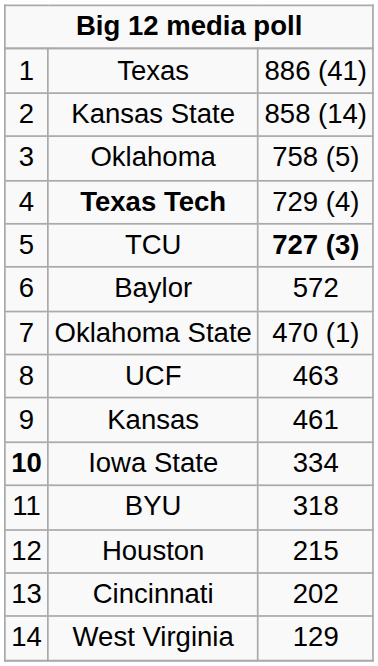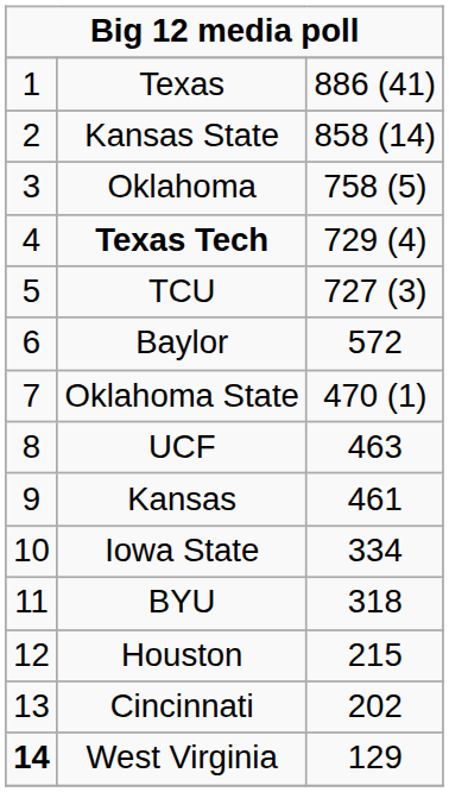TCU | column 3: bold -> normal
Iowa State | column 1: bold -> normal
West Virginia | column 1: normal -> bold
